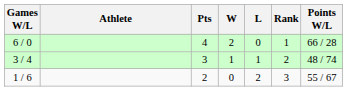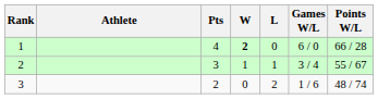columns swapped: Rank <-> Games W/L
row 2 | W: normal -> bold
row 3 | Points W/L: 48 / 74 -> 55 / 67
row 4 | Points W/L: 55 / 67 -> 48 / 74
